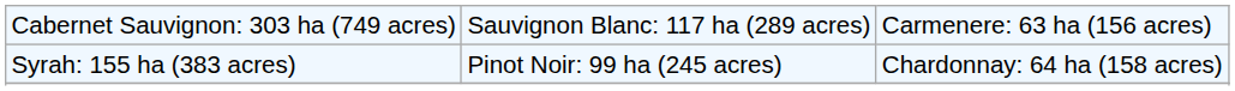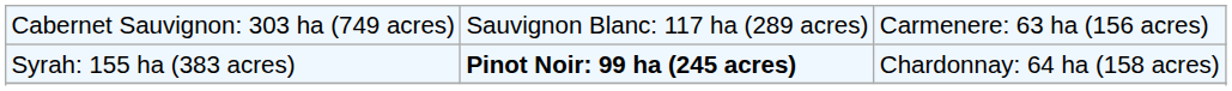Syrah: 155 ha (383 acres) | column 2: normal -> bold
